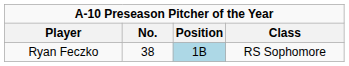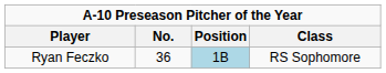Ryan Feczko | No.: 38 -> 36
